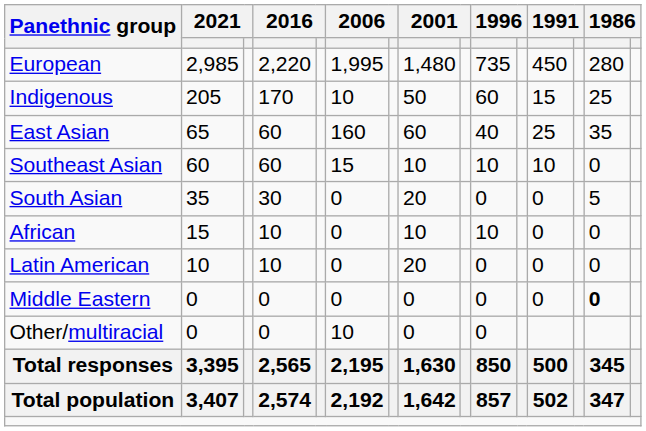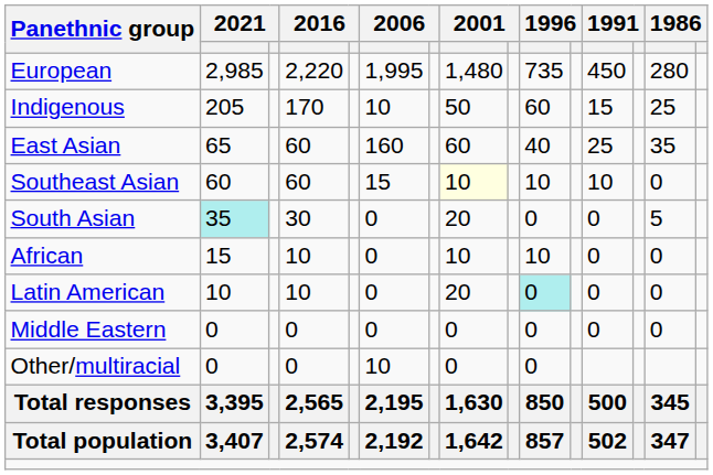Southeast Asian | column 8: no background -> lightyellow background
South Asian | column 2: no background -> paleturquoise background
Latin American | column 10: no background -> paleturquoise background
Middle Eastern | column 14: bold -> normal
